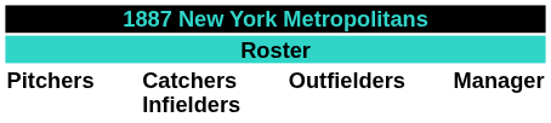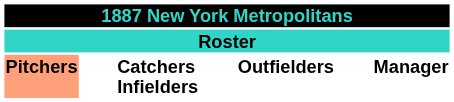Pitchers | column 1: no background -> lightsalmon background
